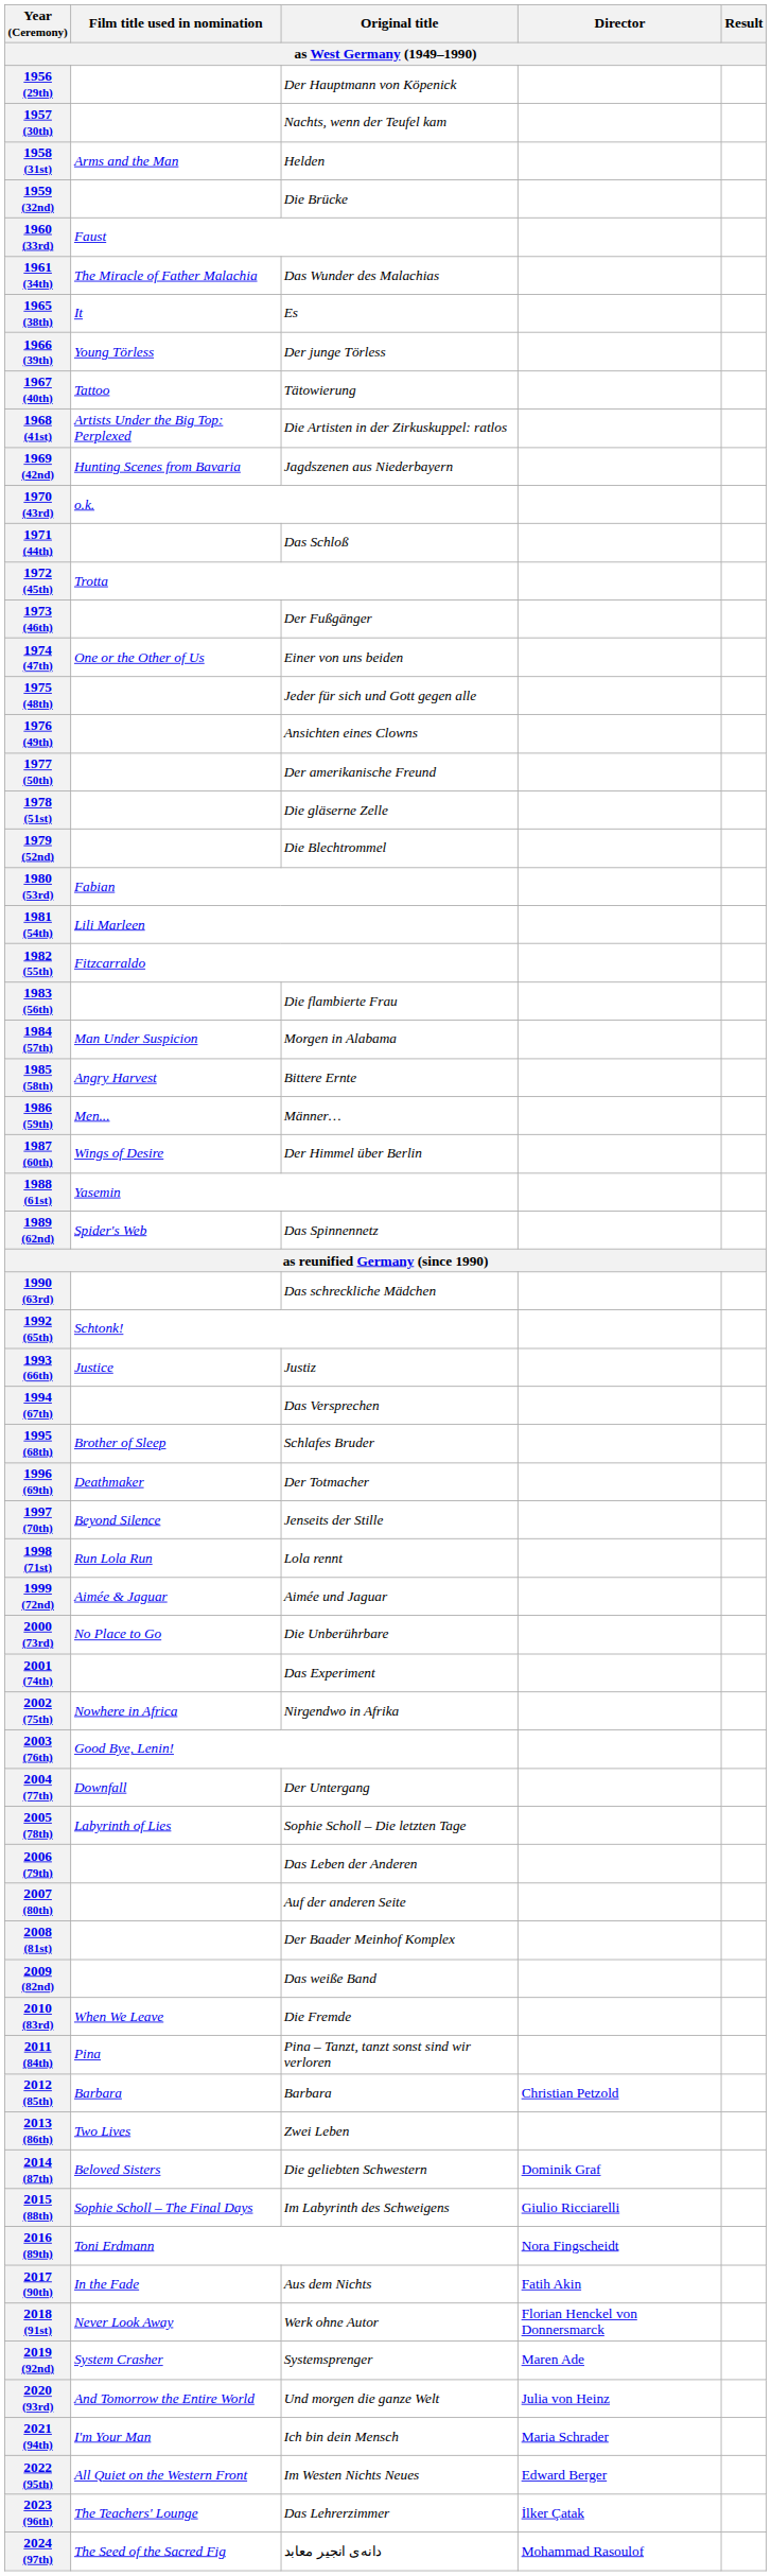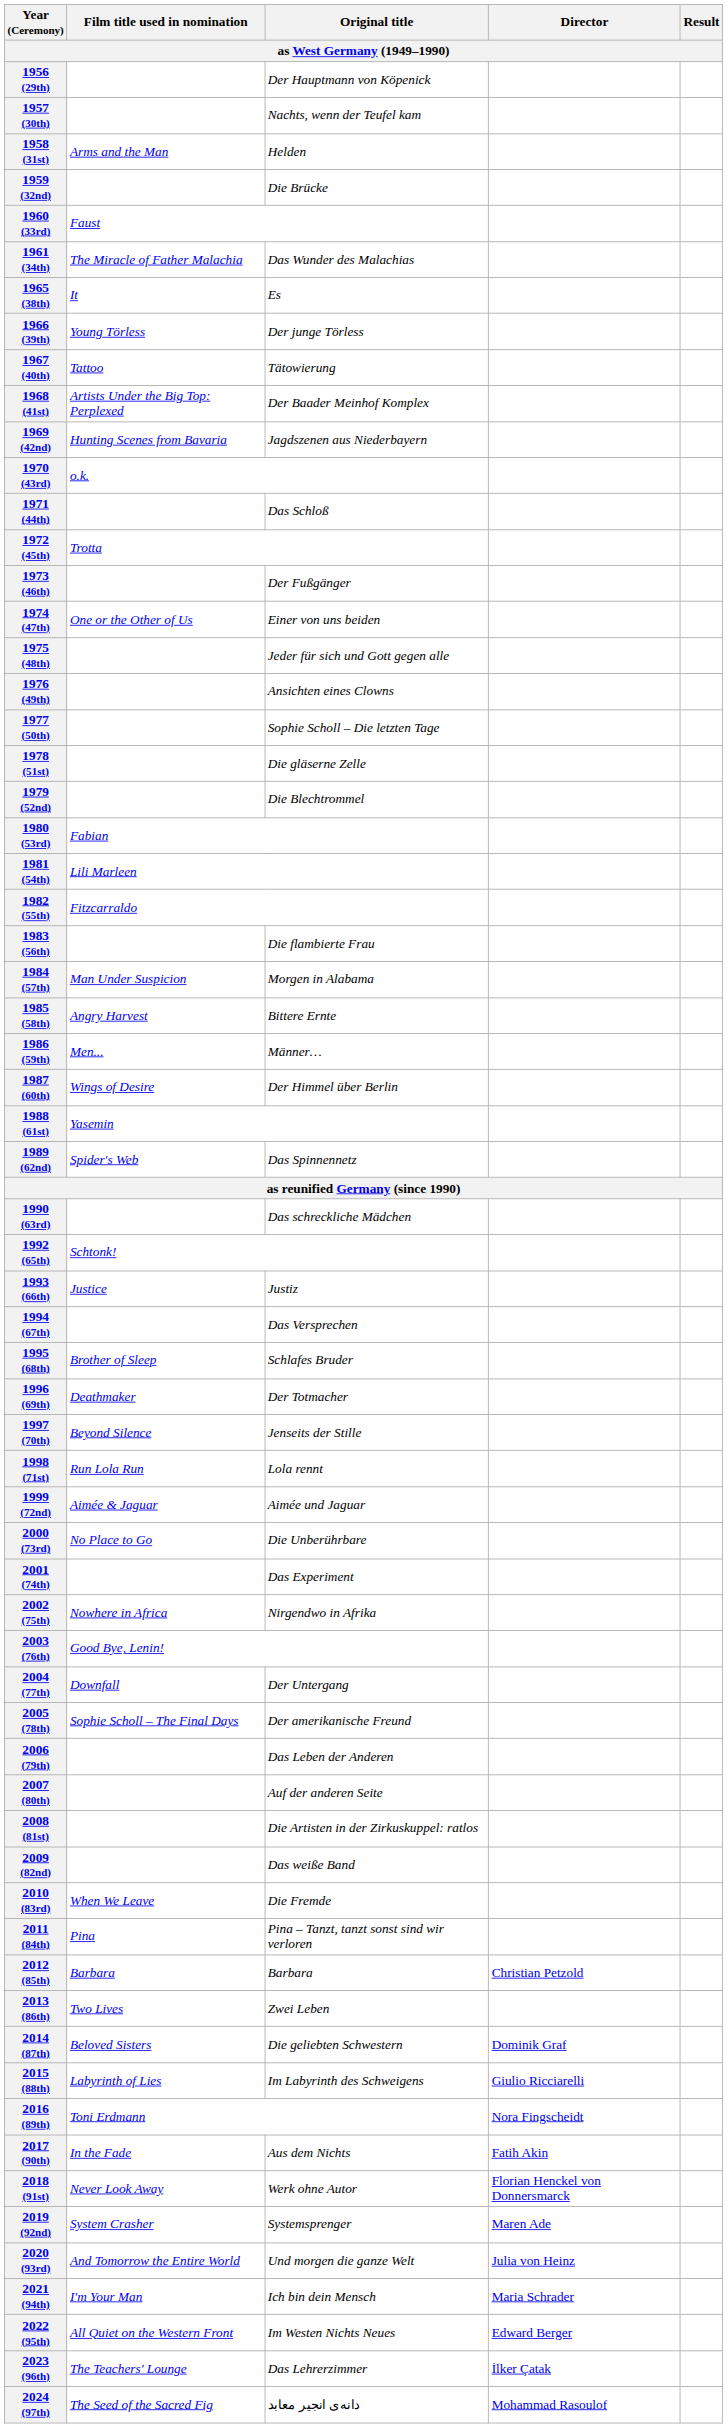1968 (41st) | Original title: Die Artisten in der Zirkuskuppel: ratlos -> Der Baader Meinhof Komplex
1977 (50th) | Original title: Der amerikanische Freund -> Sophie Scholl – Die letzten Tage
2005 (78th) | Film title used in nomination: Labyrinth of Lies -> Sophie Scholl – The Final Days
2005 (78th) | Original title: Sophie Scholl – Die letzten Tage -> Der amerikanische Freund
2008 (81st) | Original title: Der Baader Meinhof Komplex -> Die Artisten in der Zirkuskuppel: ratlos
2015 (88th) | Film title used in nomination: Sophie Scholl – The Final Days -> Labyrinth of Lies
